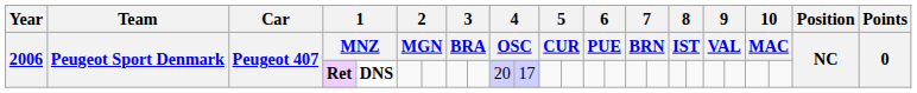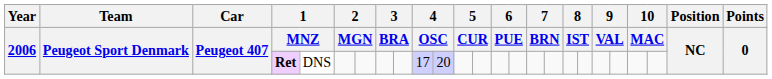row 3 | column 5: bold -> normal
row 3 | column 10: 20 -> 17
row 3 | column 11: 17 -> 20
